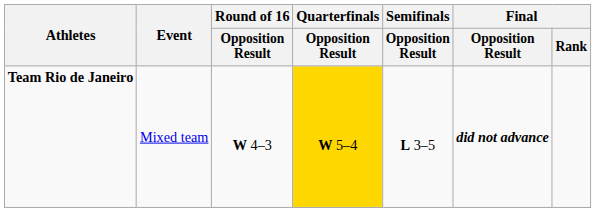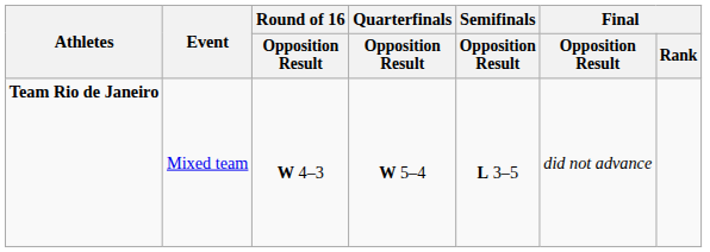Team Rio de Janeiro | Quarterfinals / Opposition Result: gold background -> no background
Team Rio de Janeiro | Final / Opposition Result: bold -> normal
